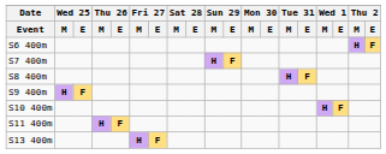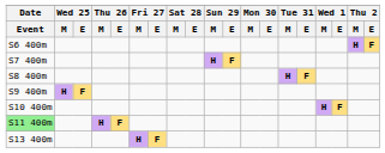S11 400m | Date / Event: no background -> lightgreen background
